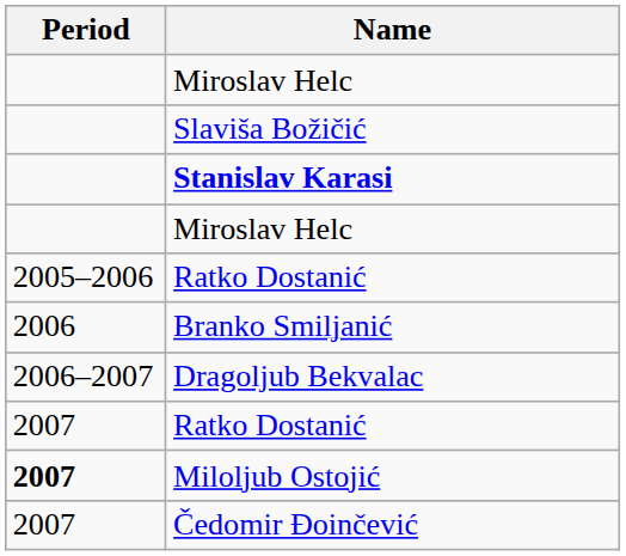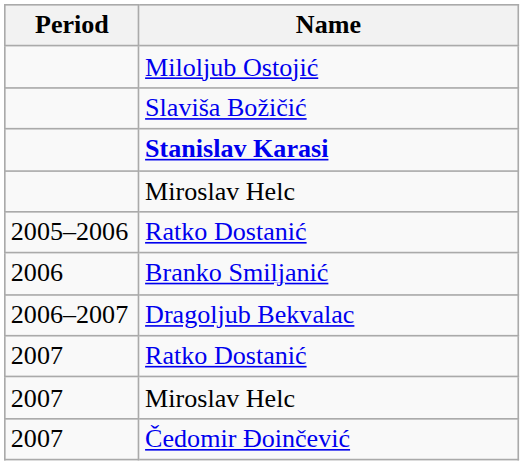row 2 | Name: Miroslav Helc -> Miloljub Ostojić
row 10 | Period: bold -> normal
row 10 | Name: Miloljub Ostojić -> Miroslav Helc
